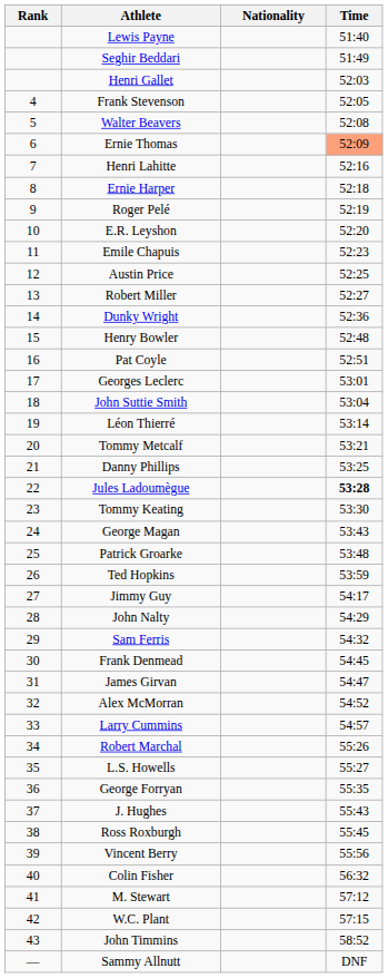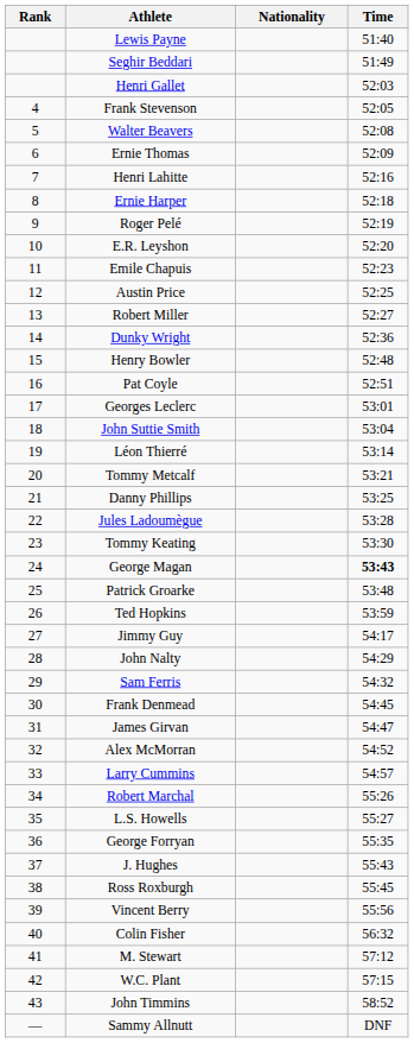Ernie Thomas | Time: lightsalmon background -> no background
Jules Ladoumègue | Time: bold -> normal
George Magan | Time: normal -> bold
